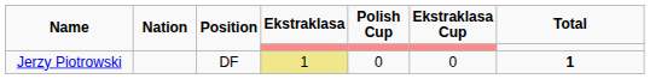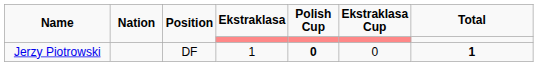Jerzy Piotrowski | Ekstraklasa: khaki background -> no background
Jerzy Piotrowski | Polish Cup: normal -> bold
